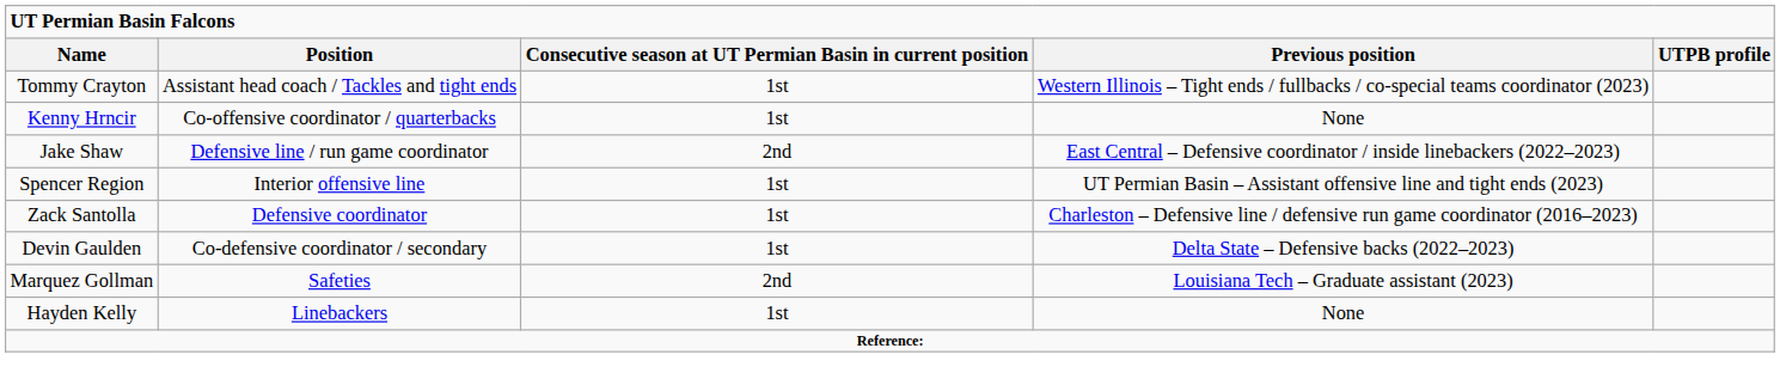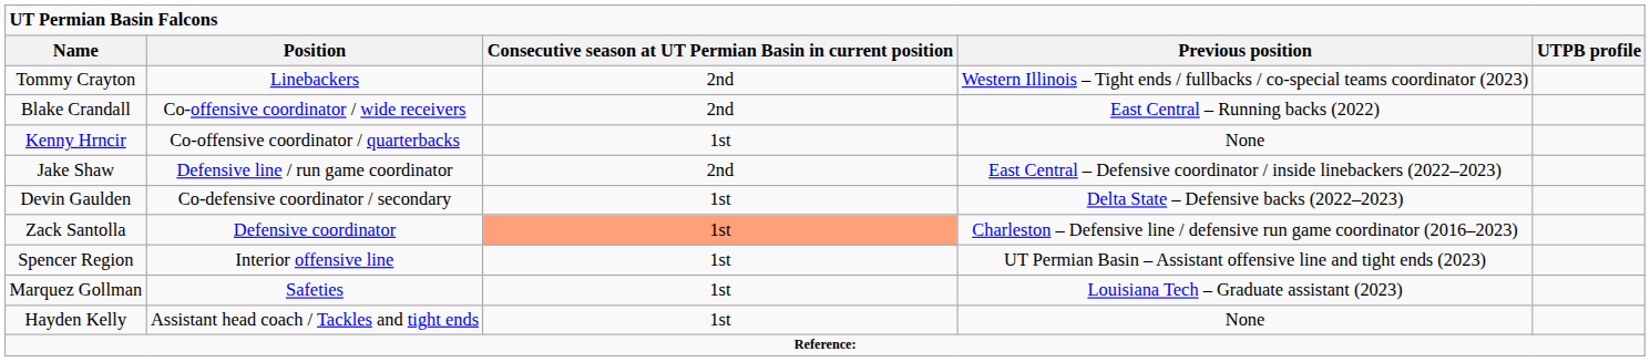Tommy Crayton | Position: Assistant head coach / Tackles and tight ends -> Linebackers
Tommy Crayton | Consecutive season at UT Permian Basin in current position: 1st -> 2nd
+ row: Blake Crandall | Co-offensive coordinator / wide receivers | 2nd | East Central – Running backs (2022)
rows swapped: Devin Gaulden <-> Spencer Region
Zack Santolla | Consecutive season at UT Permian Basin in current position: no background -> lightsalmon background
Marquez Gollman | Consecutive season at UT Permian Basin in current position: 2nd -> 1st
Hayden Kelly | Position: Linebackers -> Assistant head coach / Tackles and tight ends
